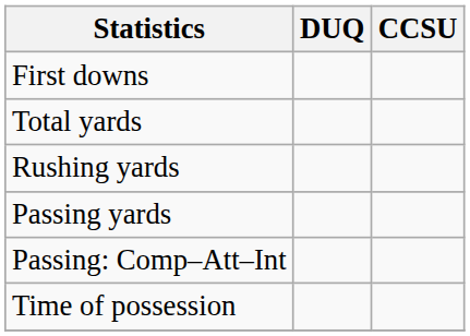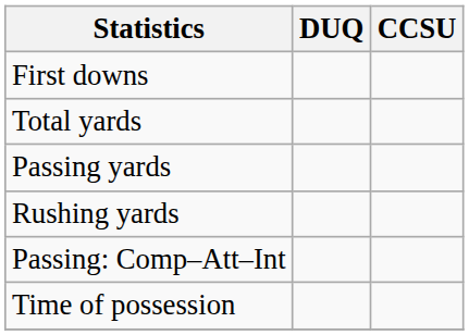rows swapped: Rushing yards <-> Passing yards
